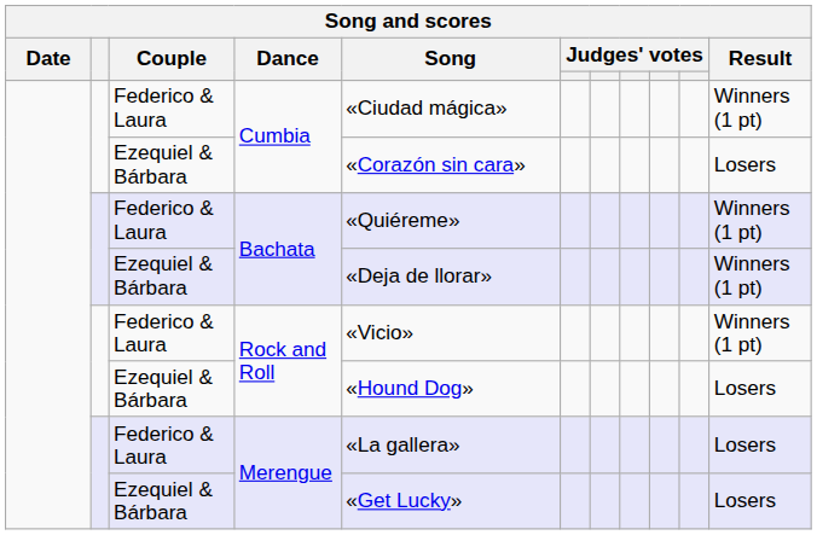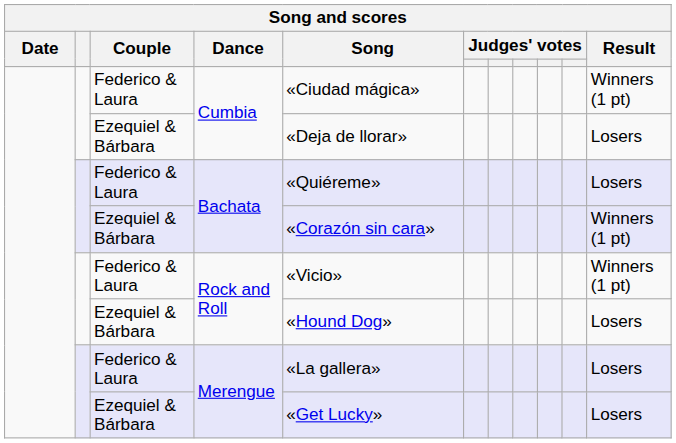Ezequiel & Bárbara / Cumbia | Song: «Corazón sin cara» -> «Deja de llorar»
Federico & Laura / Bachata | Result: Winners (1 pt) -> Losers
Ezequiel & Bárbara / Bachata | Song: «Deja de llorar» -> «Corazón sin cara»
